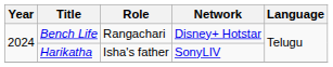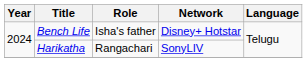Bench Life | Role: Rangachari -> Isha's father
Harikatha | Role: Isha's father -> Rangachari
